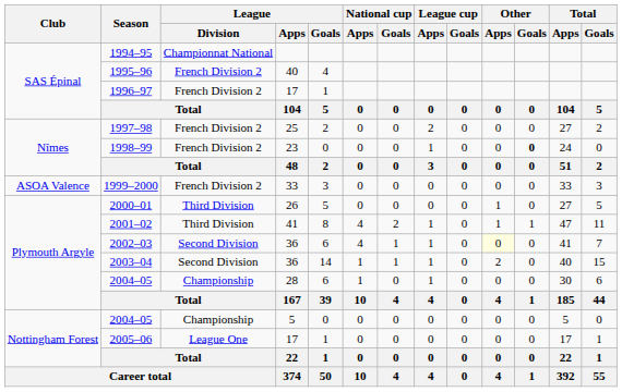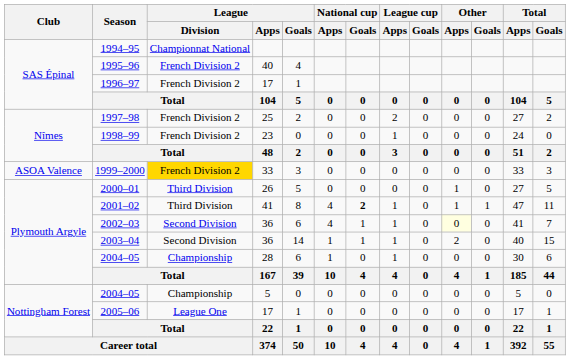1998–99 | Other / Goals: bold -> normal
1999–2000 | League / Division: no background -> gold background
2001–02 | National cup / Goals: normal -> bold
